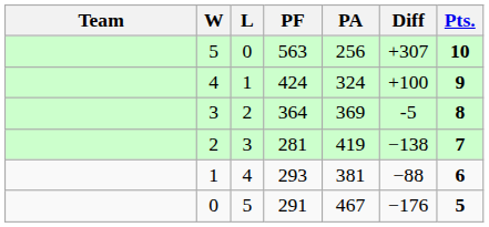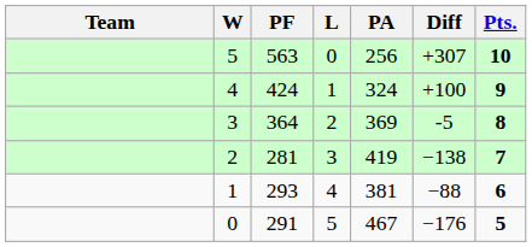columns swapped: L <-> PF
